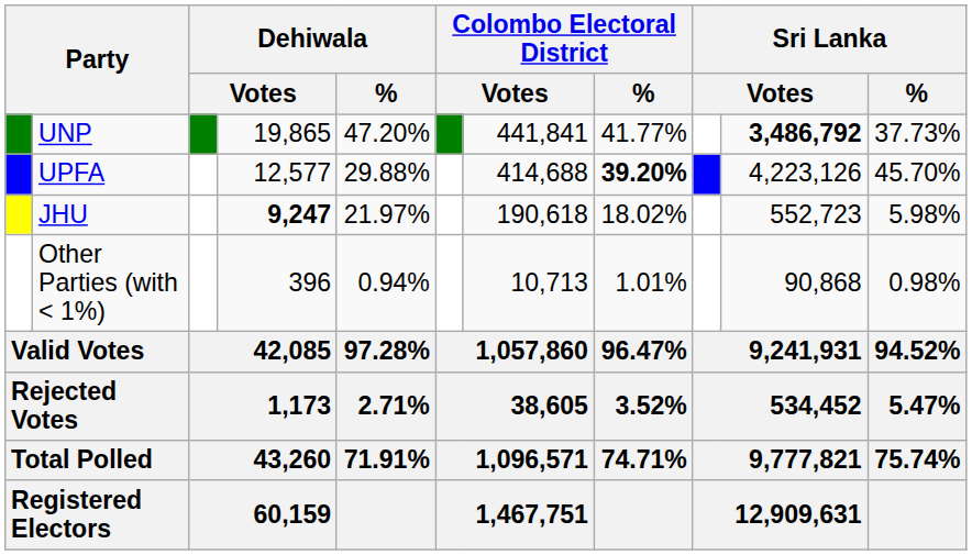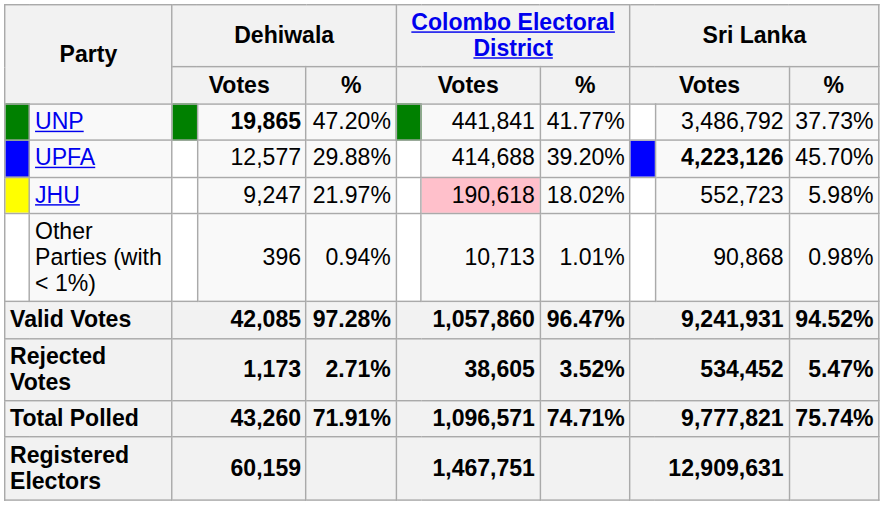UNP | column 4: normal -> bold
UNP | column 10: bold -> normal
UPFA | Colombo Electoral District / %: bold -> normal
UPFA | column 10: normal -> bold
JHU | column 4: bold -> normal
JHU | column 7: no background -> pink background
